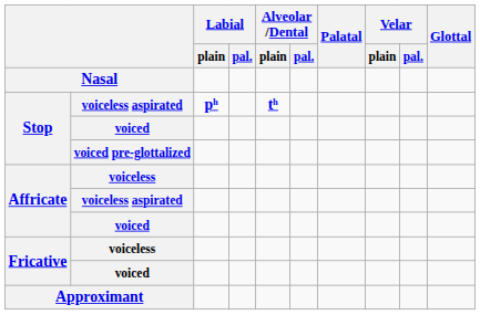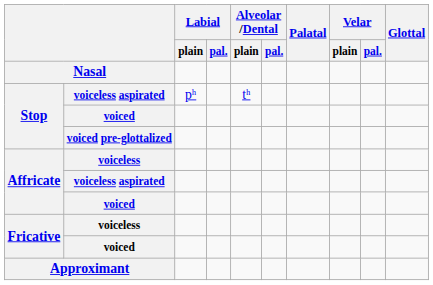Stop / voiceless aspirated | Labial / plain: bold -> normal
Stop / voiceless aspirated | Alveolar /Dental / plain: bold -> normal
